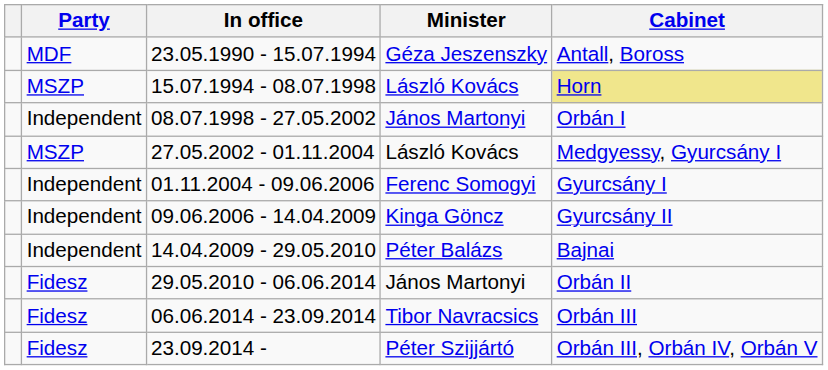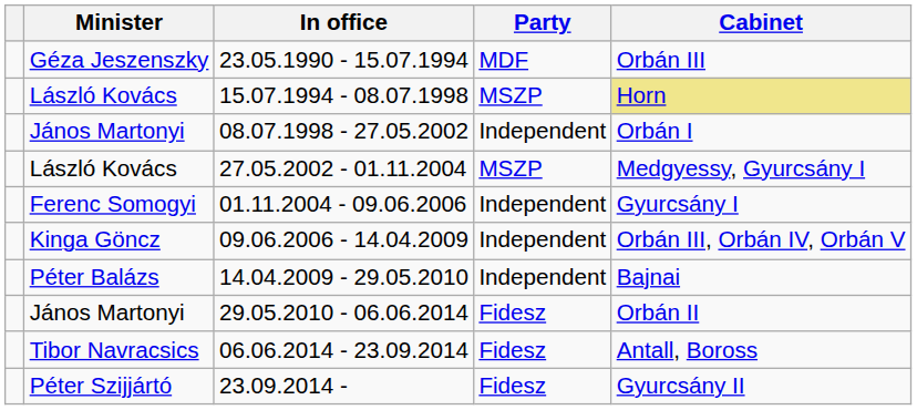columns swapped: Minister <-> Party
23.05.1990 - 15.07.1994 | Cabinet: Antall, Boross -> Orbán III
09.06.2006 - 14.04.2009 | Cabinet: Gyurcsány II -> Orbán III, Orbán IV, Orbán V
06.06.2014 - 23.09.2014 | Cabinet: Orbán III -> Antall, Boross
23.09.2014 - | Cabinet: Orbán III, Orbán IV, Orbán V -> Gyurcsány II
